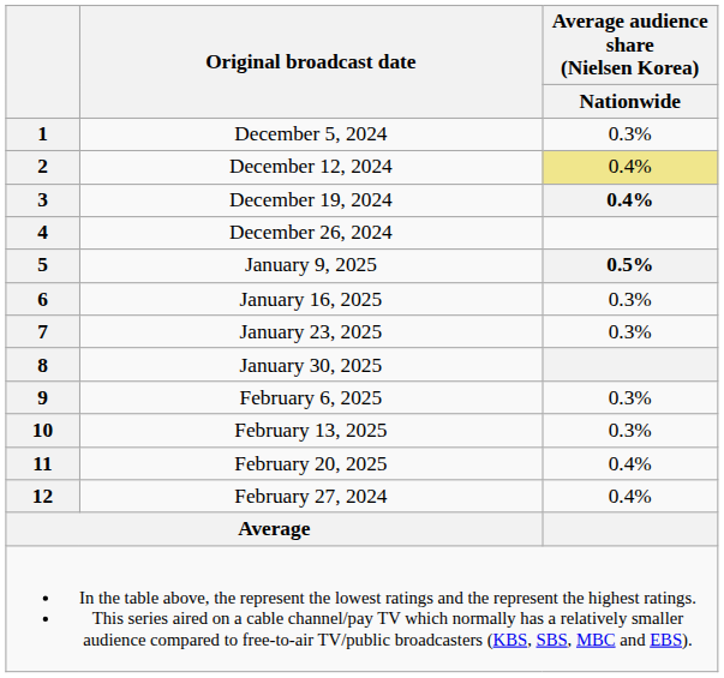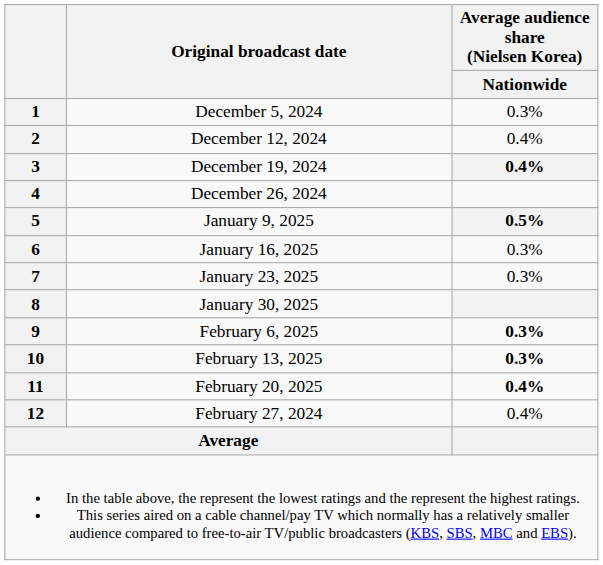2 | Average audience share (Nielsen Korea) / Nationwide: khaki background -> no background
9 | Average audience share (Nielsen Korea) / Nationwide: normal -> bold
10 | Average audience share (Nielsen Korea) / Nationwide: normal -> bold
11 | Average audience share (Nielsen Korea) / Nationwide: normal -> bold
